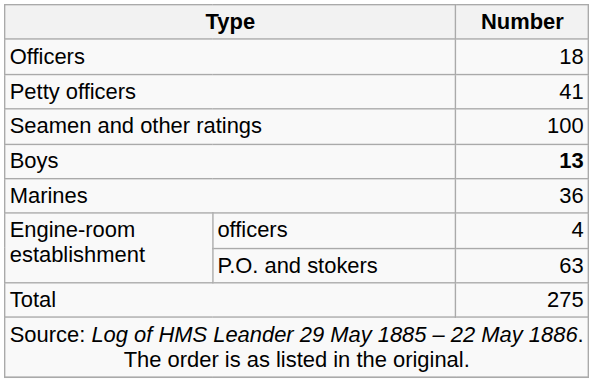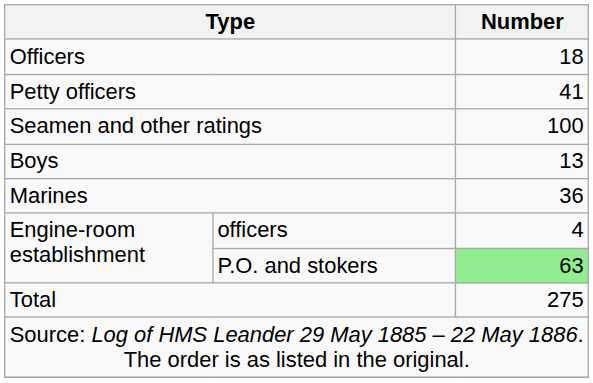Boys | Number: bold -> normal
P.O. and stokers | Number: no background -> lightgreen background
